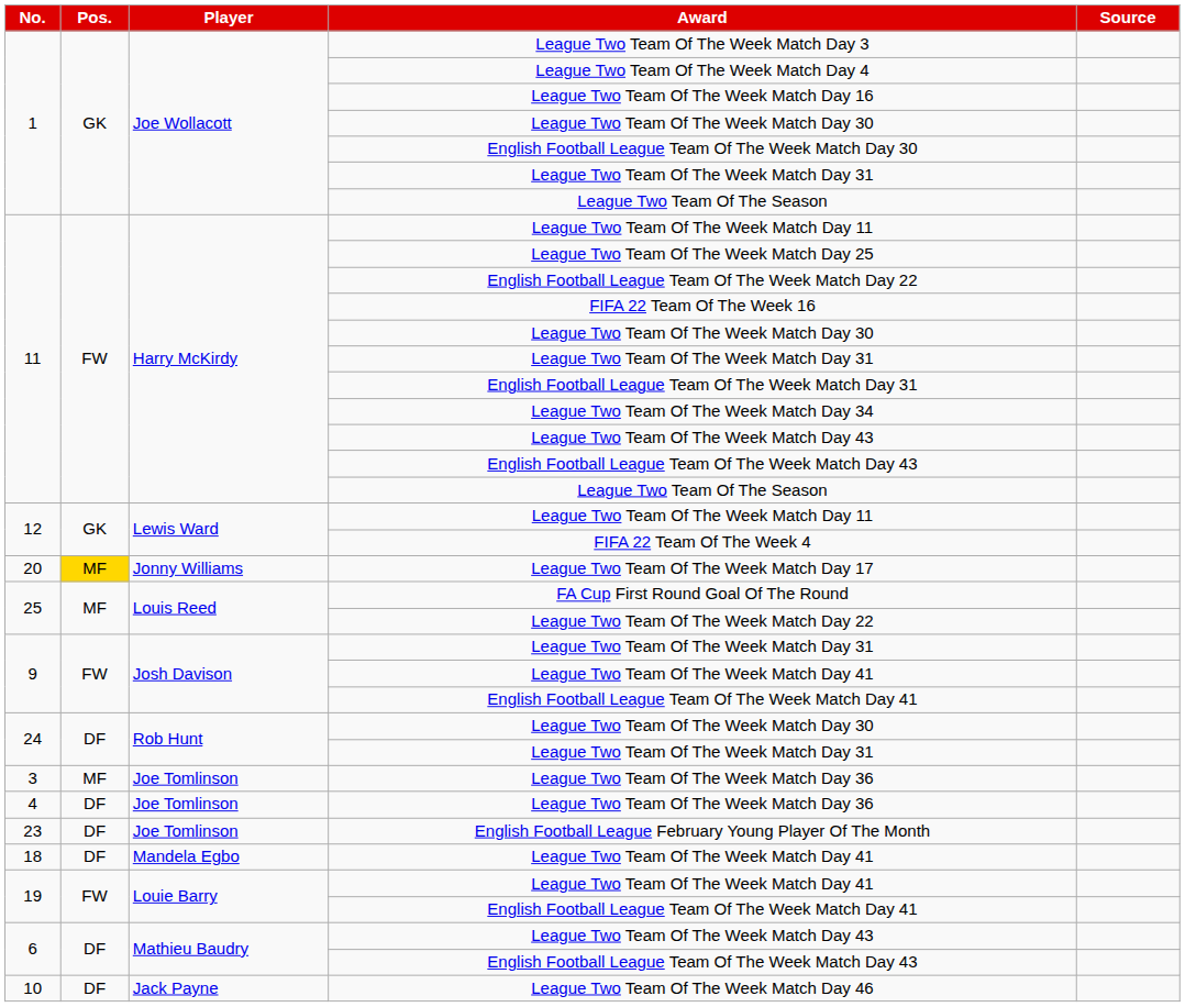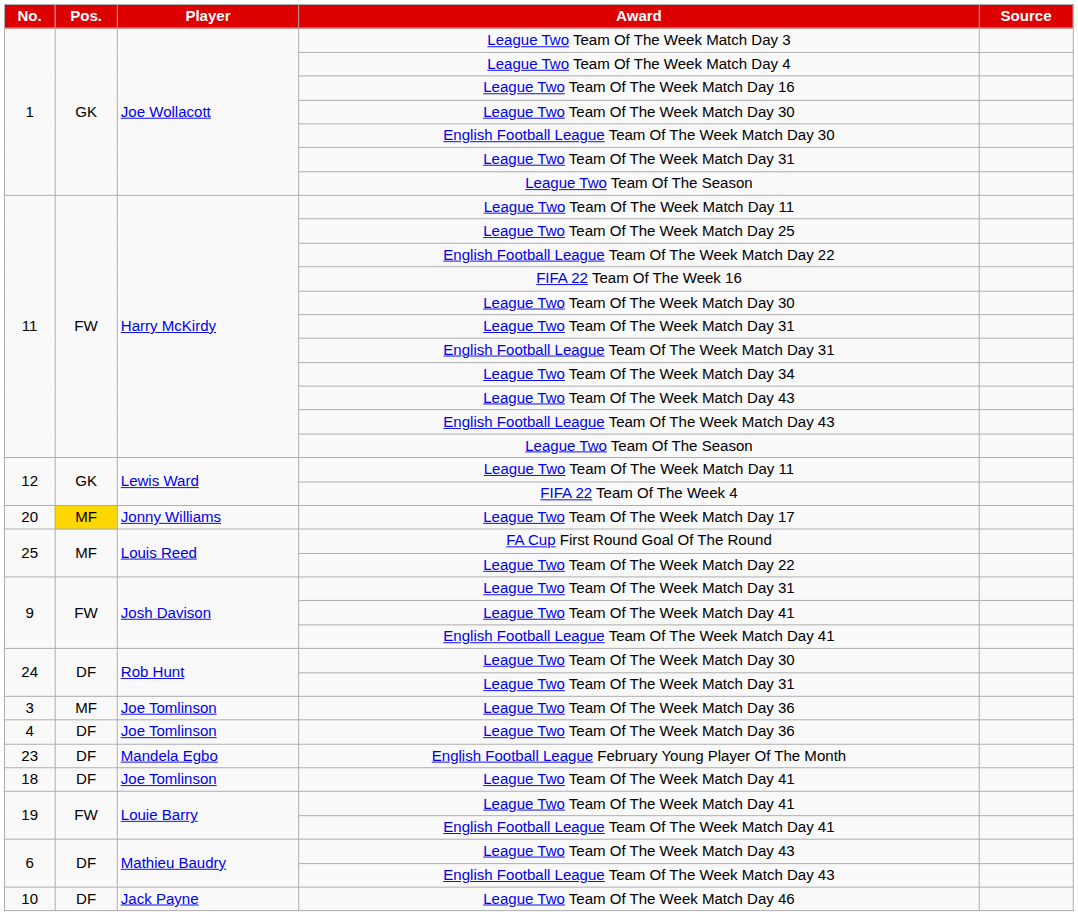English Football League February Young Player Of The Month | Player: Joe Tomlinson -> Mandela Egbo
18 / League Two Team Of The Week Match Day 41 | Player: Mandela Egbo -> Joe Tomlinson
